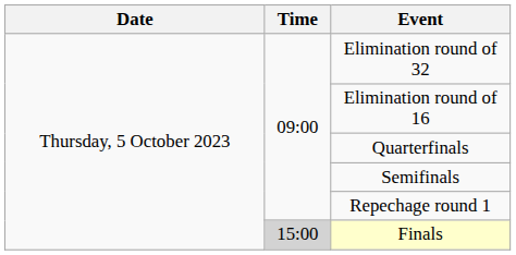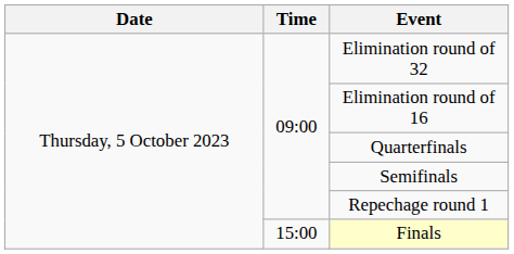Finals | Time: lightgrey background -> no background
